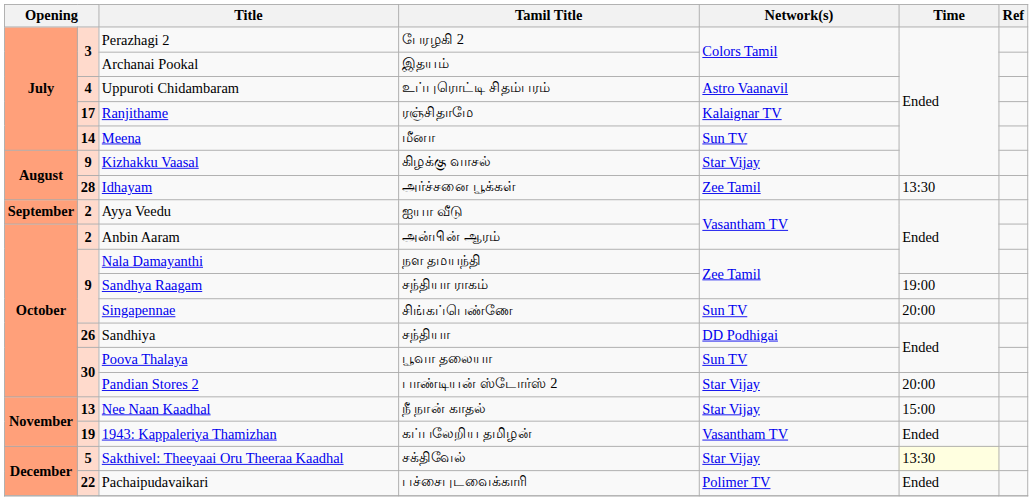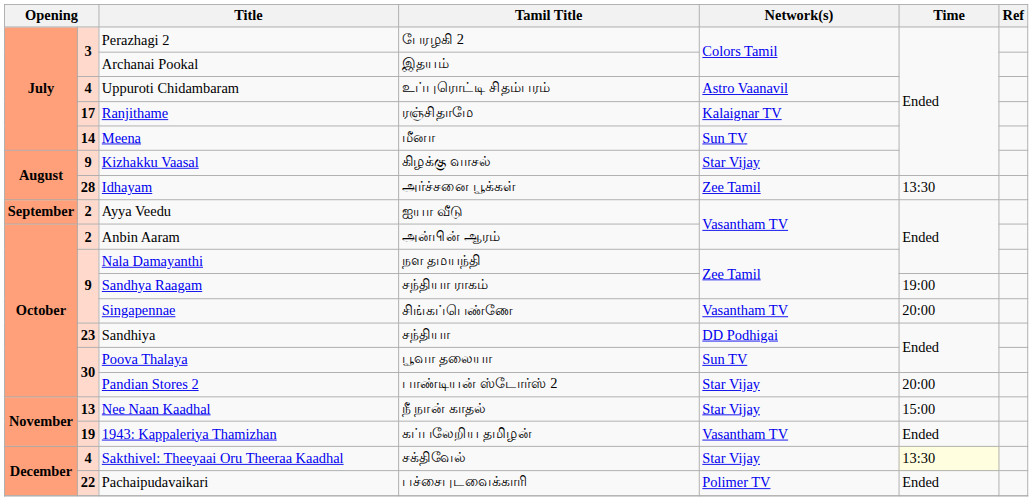Singapennae | Network(s): Sun TV -> Vasantham TV
Sandhiya | column 2: 26 -> 23
Sakthivel: Theeyaai Oru Theeraa Kaadhal | column 2: 5 -> 4
